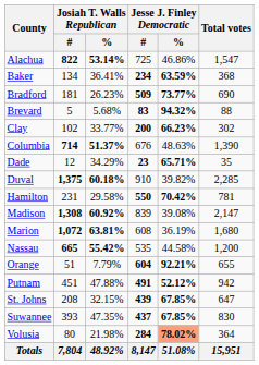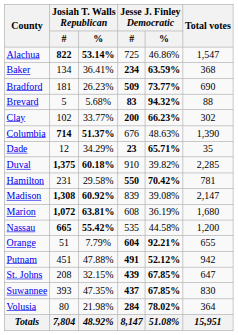Volusia | Jesse J. Finley Democratic / %: lightsalmon background -> no background
